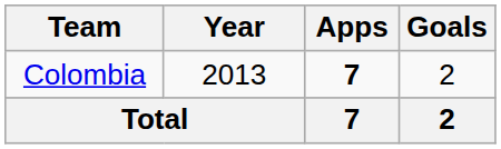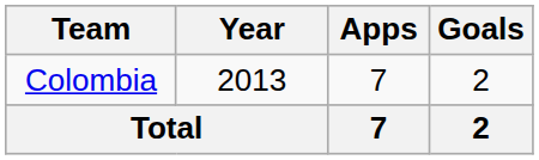Colombia | Apps: bold -> normal
